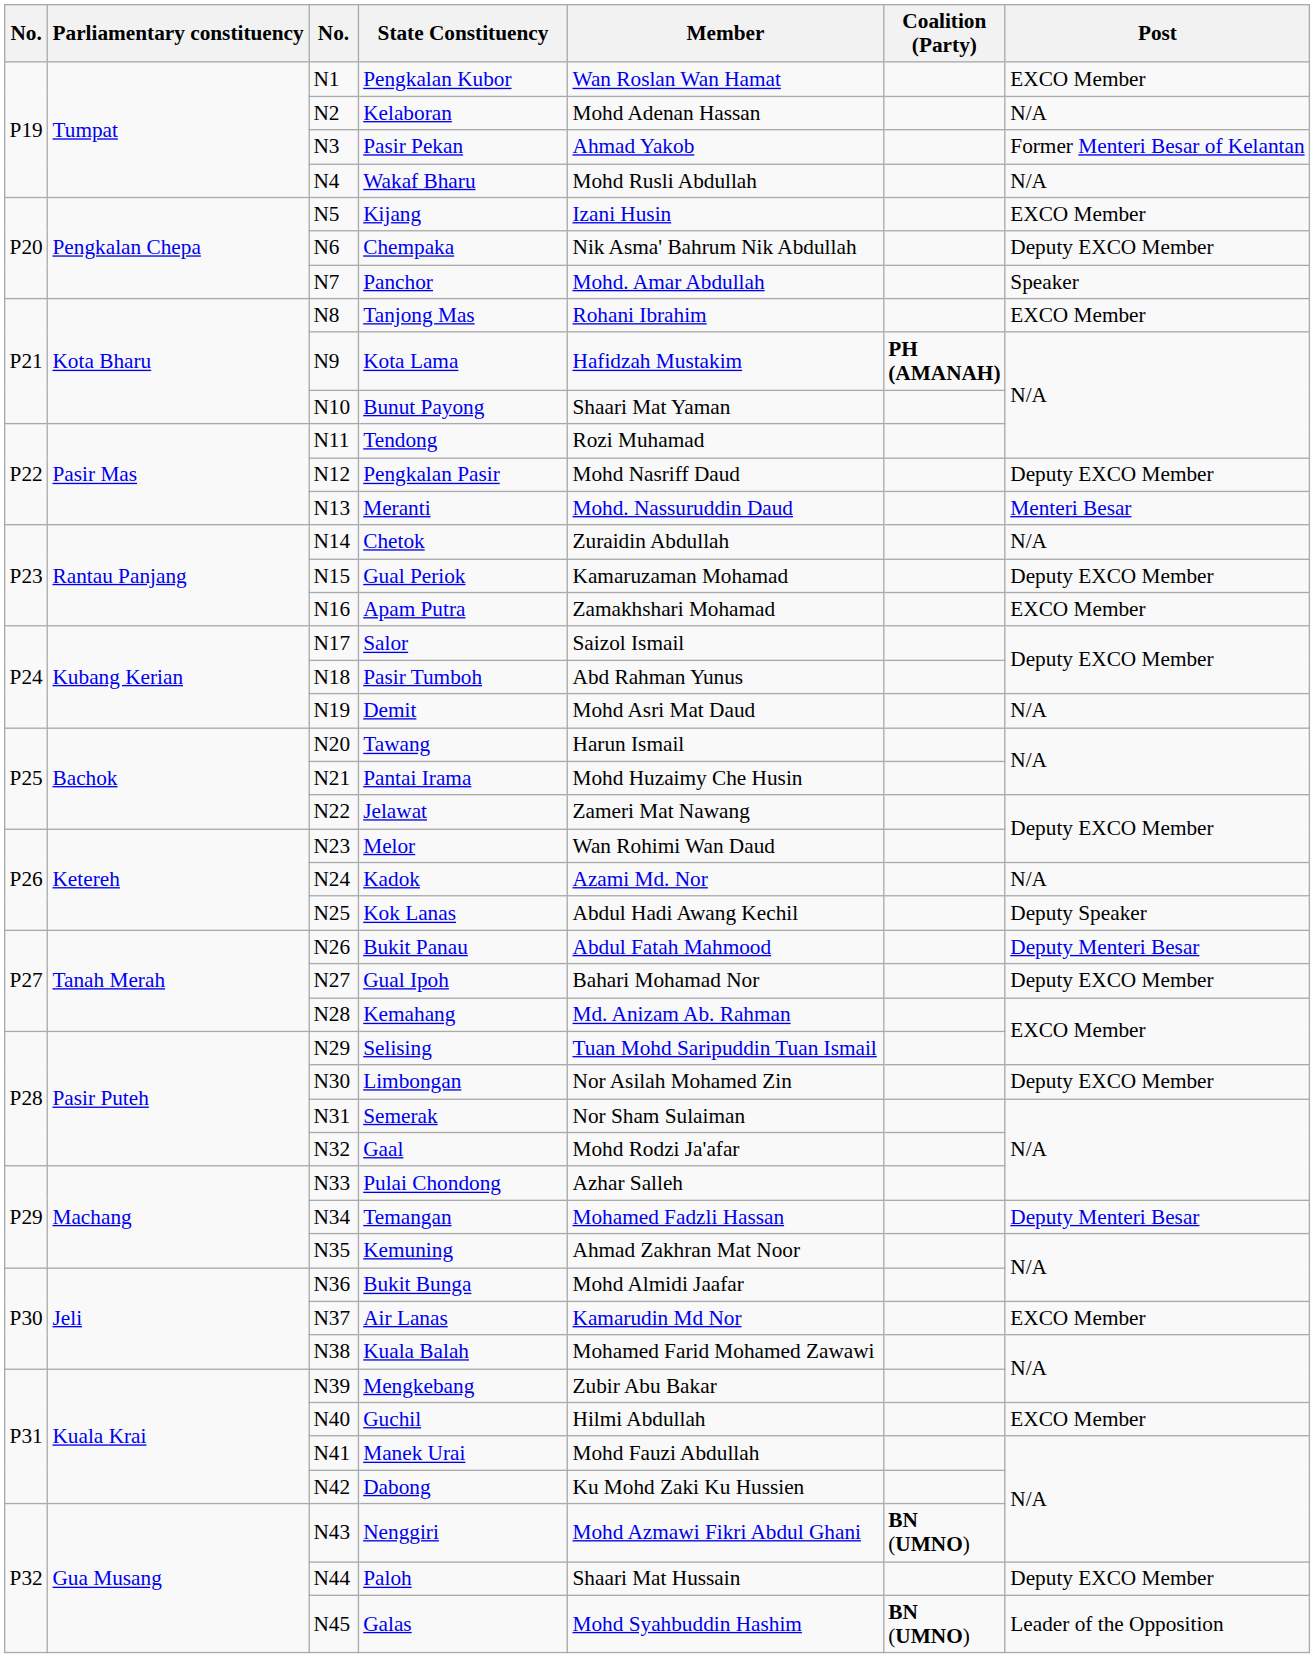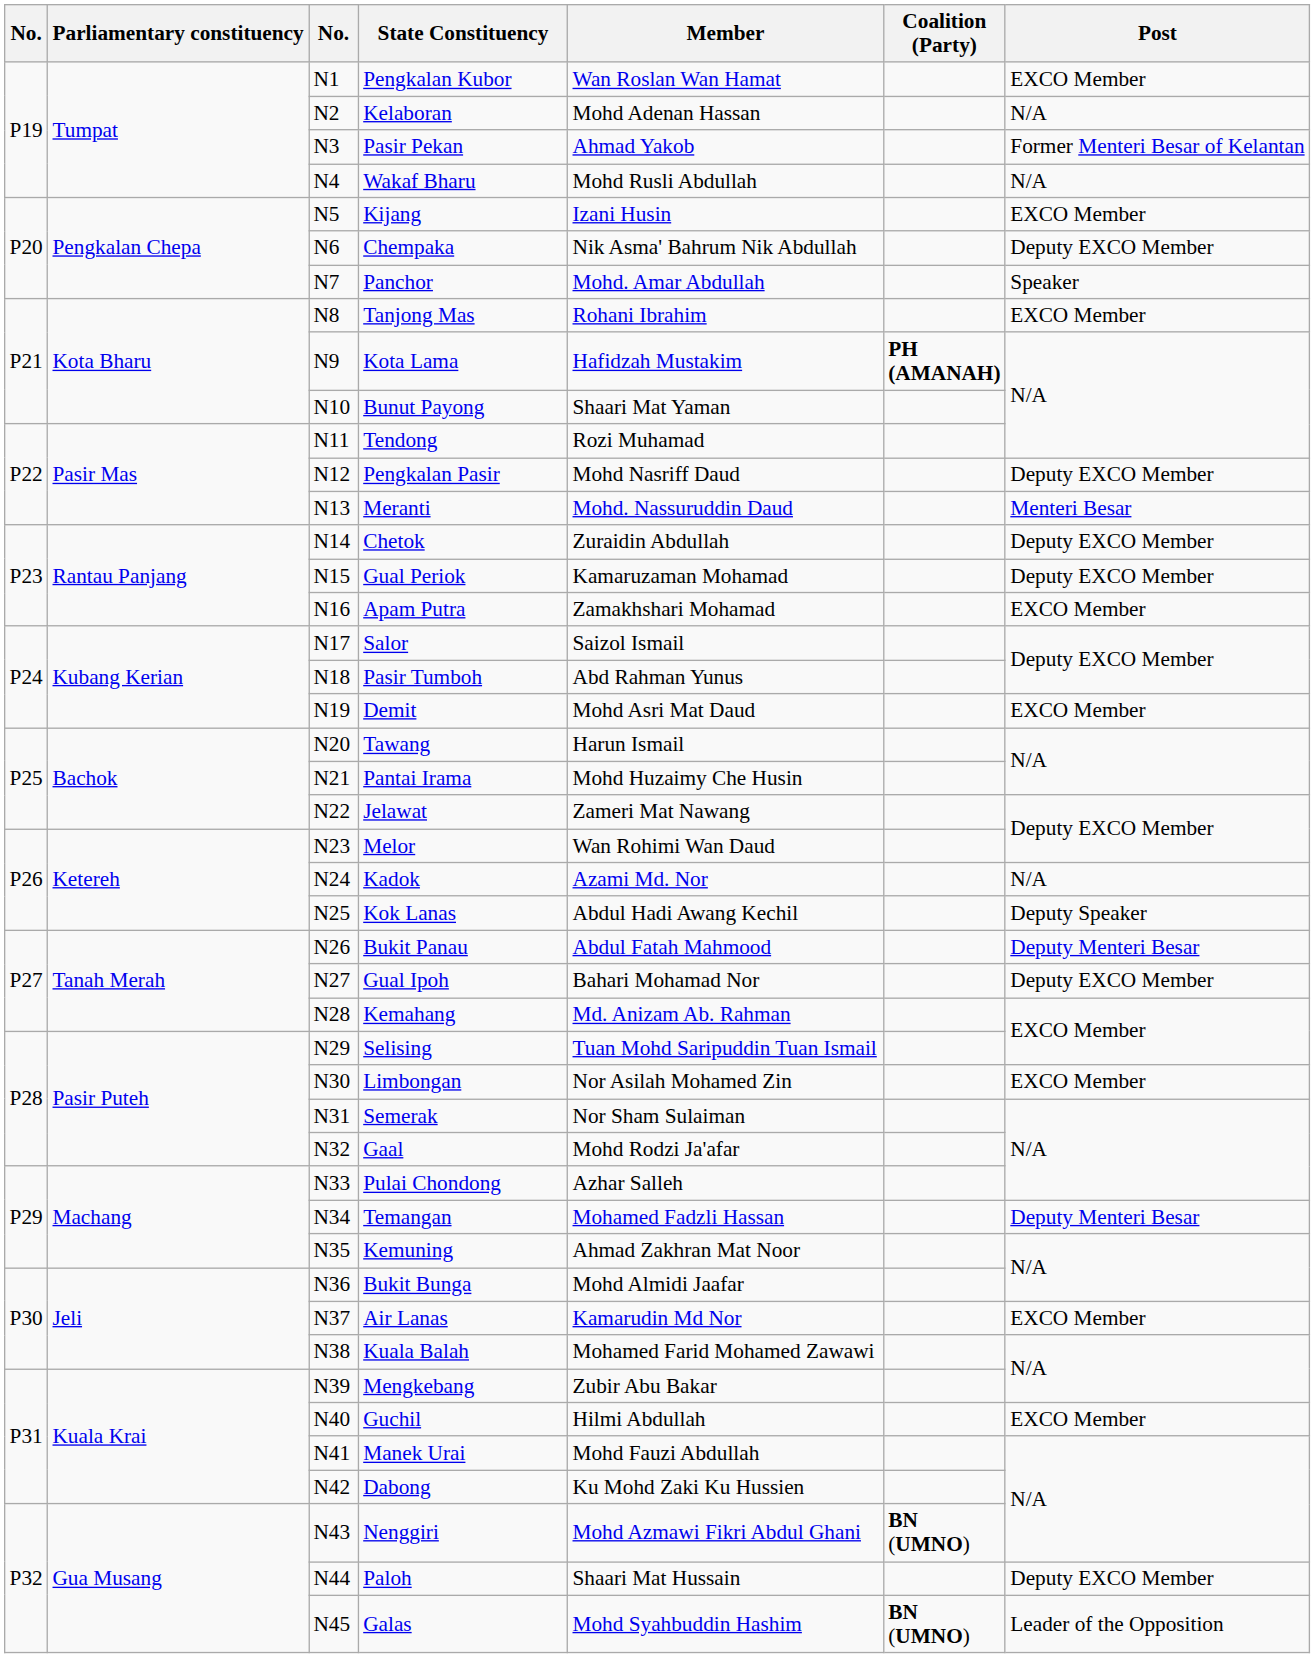Chetok | Post: N/A -> Deputy EXCO Member
Demit | Post: N/A -> EXCO Member
Limbongan | Post: Deputy EXCO Member -> EXCO Member
